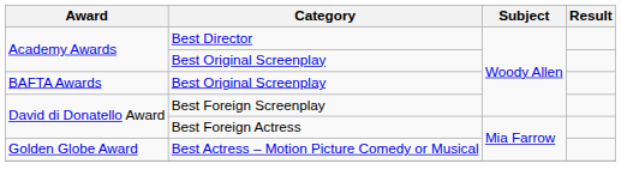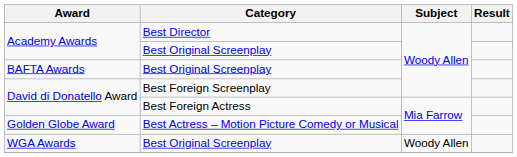+ row: WGA Awards | Best Original Screenplay | Woody Allen
